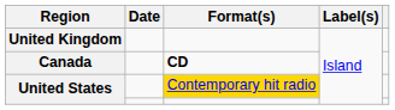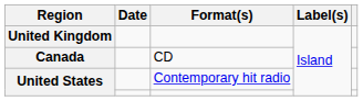Canada | Format(s): bold -> normal
United States / Contemporary hit radio | Format(s): gold background -> no background
